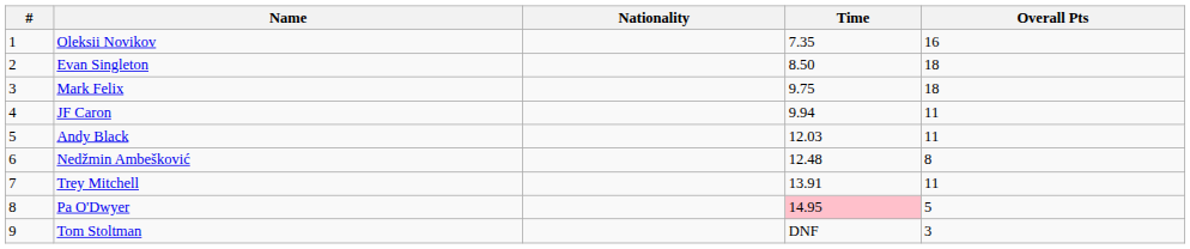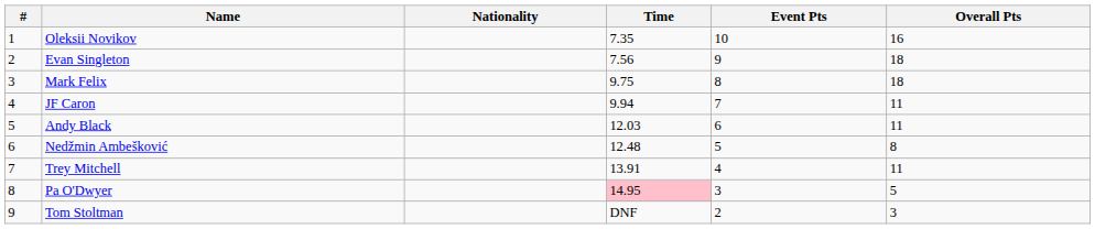+ column: Event Pts | 10 | 9 | 8 | 7 | 6 | 5 | 4 | 3 | 2
Evan Singleton | Time: 8.50 -> 7.56
